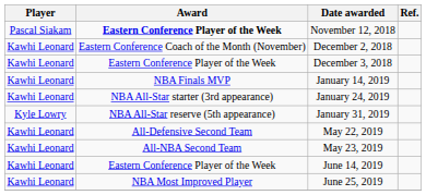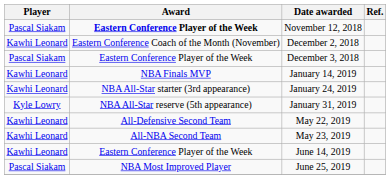December 3, 2018 | Player: Kawhi Leonard -> Pascal Siakam
June 25, 2019 | Player: Kawhi Leonard -> Pascal Siakam
